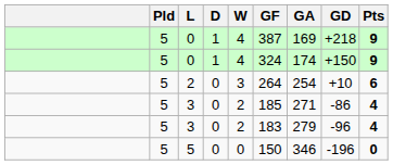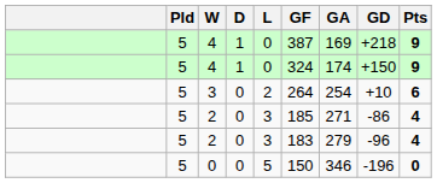columns swapped: W <-> L
